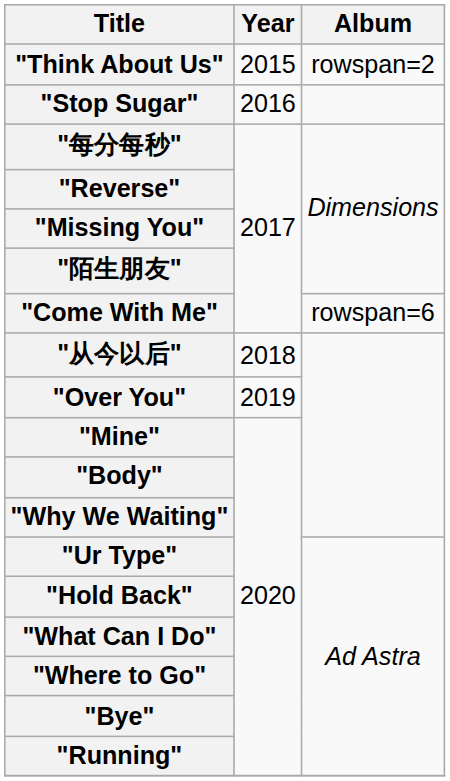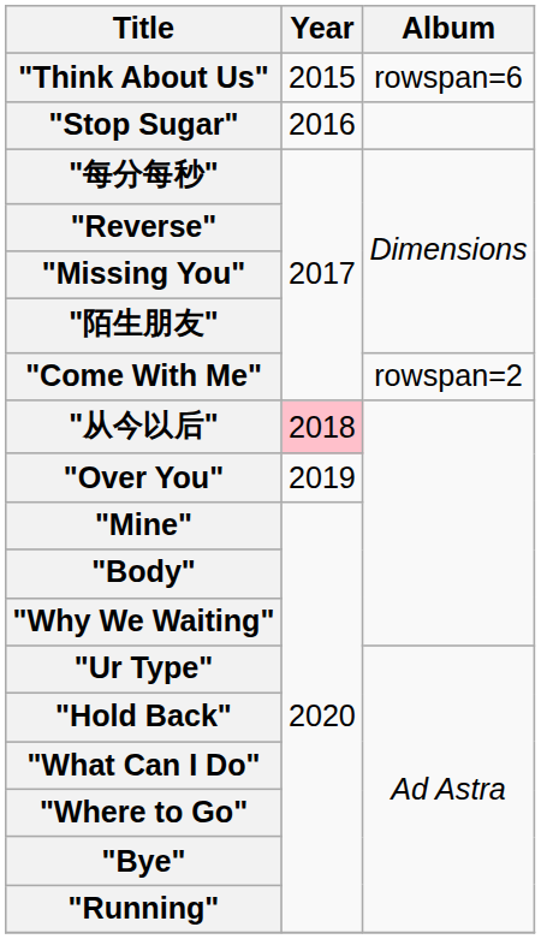"Think About Us" | Album: rowspan=2 -> rowspan=6
"Come With Me" | Album: rowspan=6 -> rowspan=2
"从今以后" | Year: no background -> pink background
